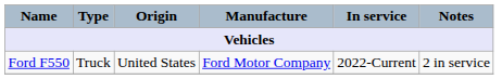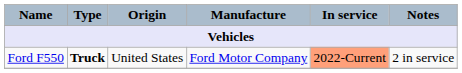Ford F550 | Type: normal -> bold
Ford F550 | In service: no background -> lightsalmon background
